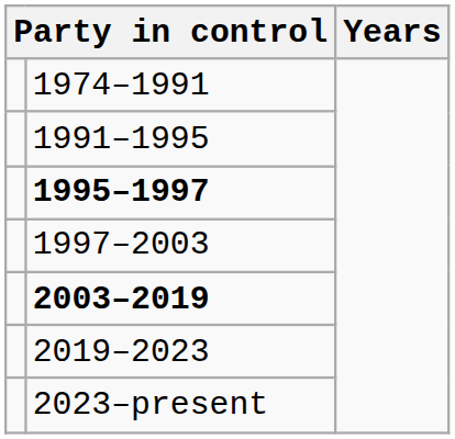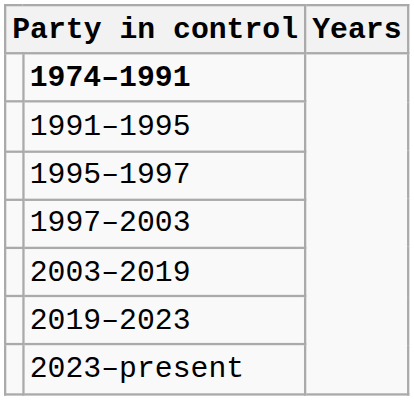1974–1991 | column 2: normal -> bold
1995–1997 | column 2: bold -> normal
2003–2019 | column 2: bold -> normal
